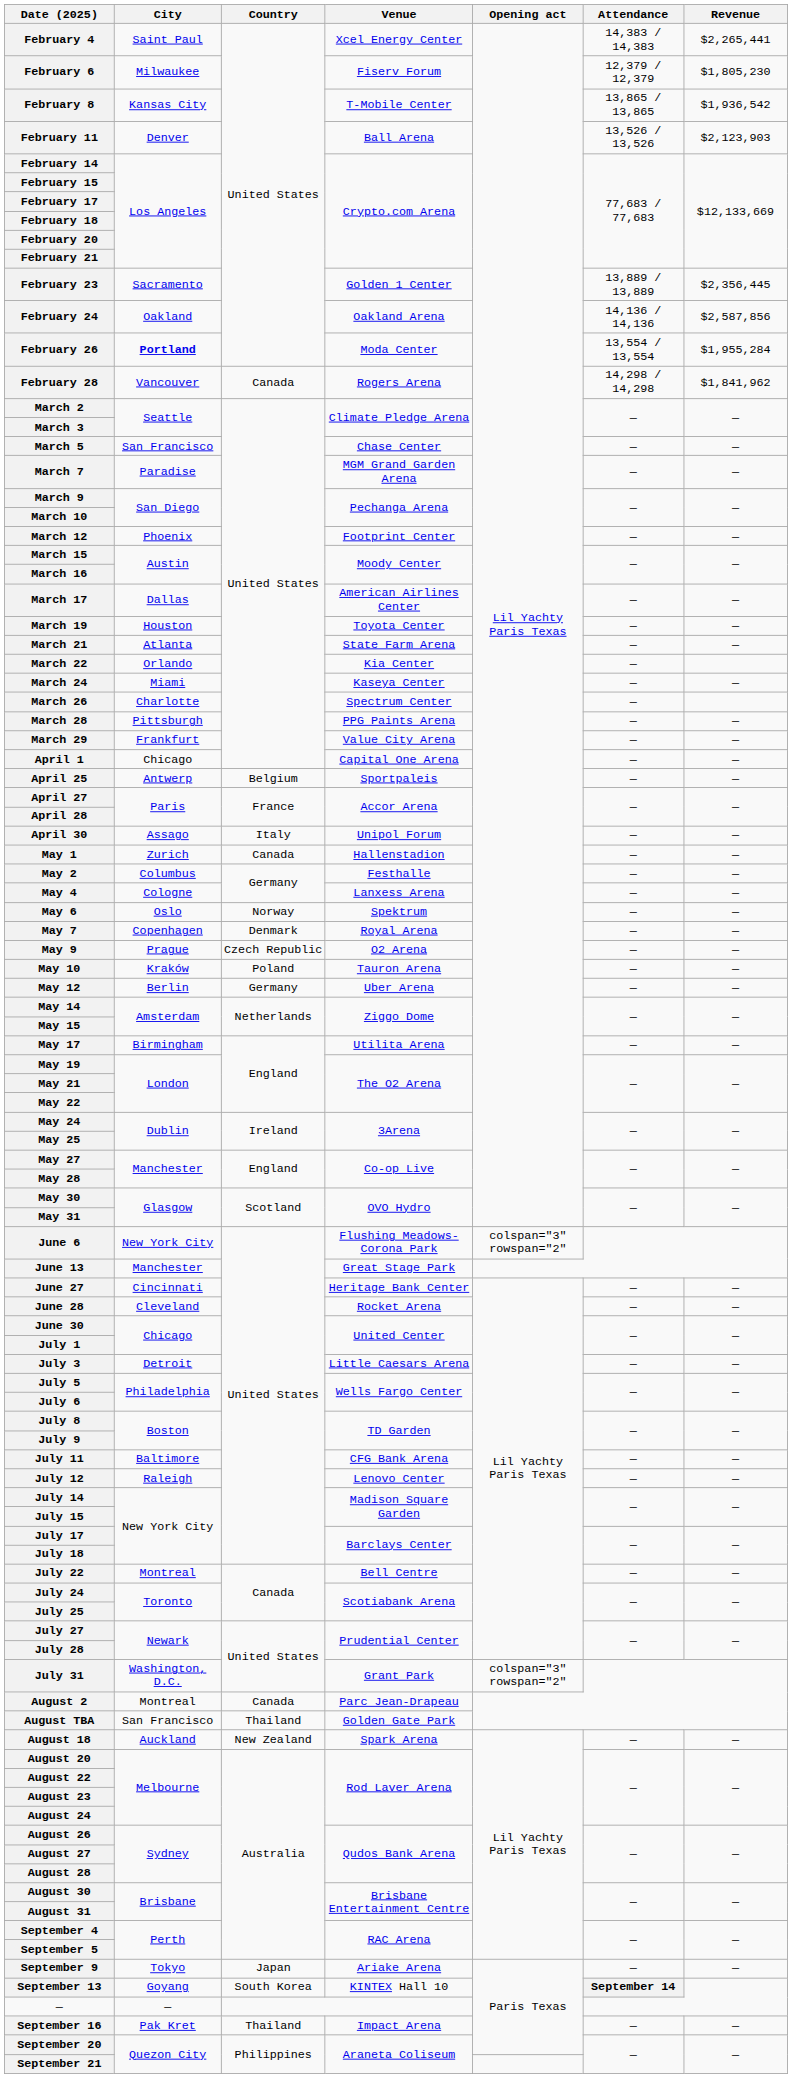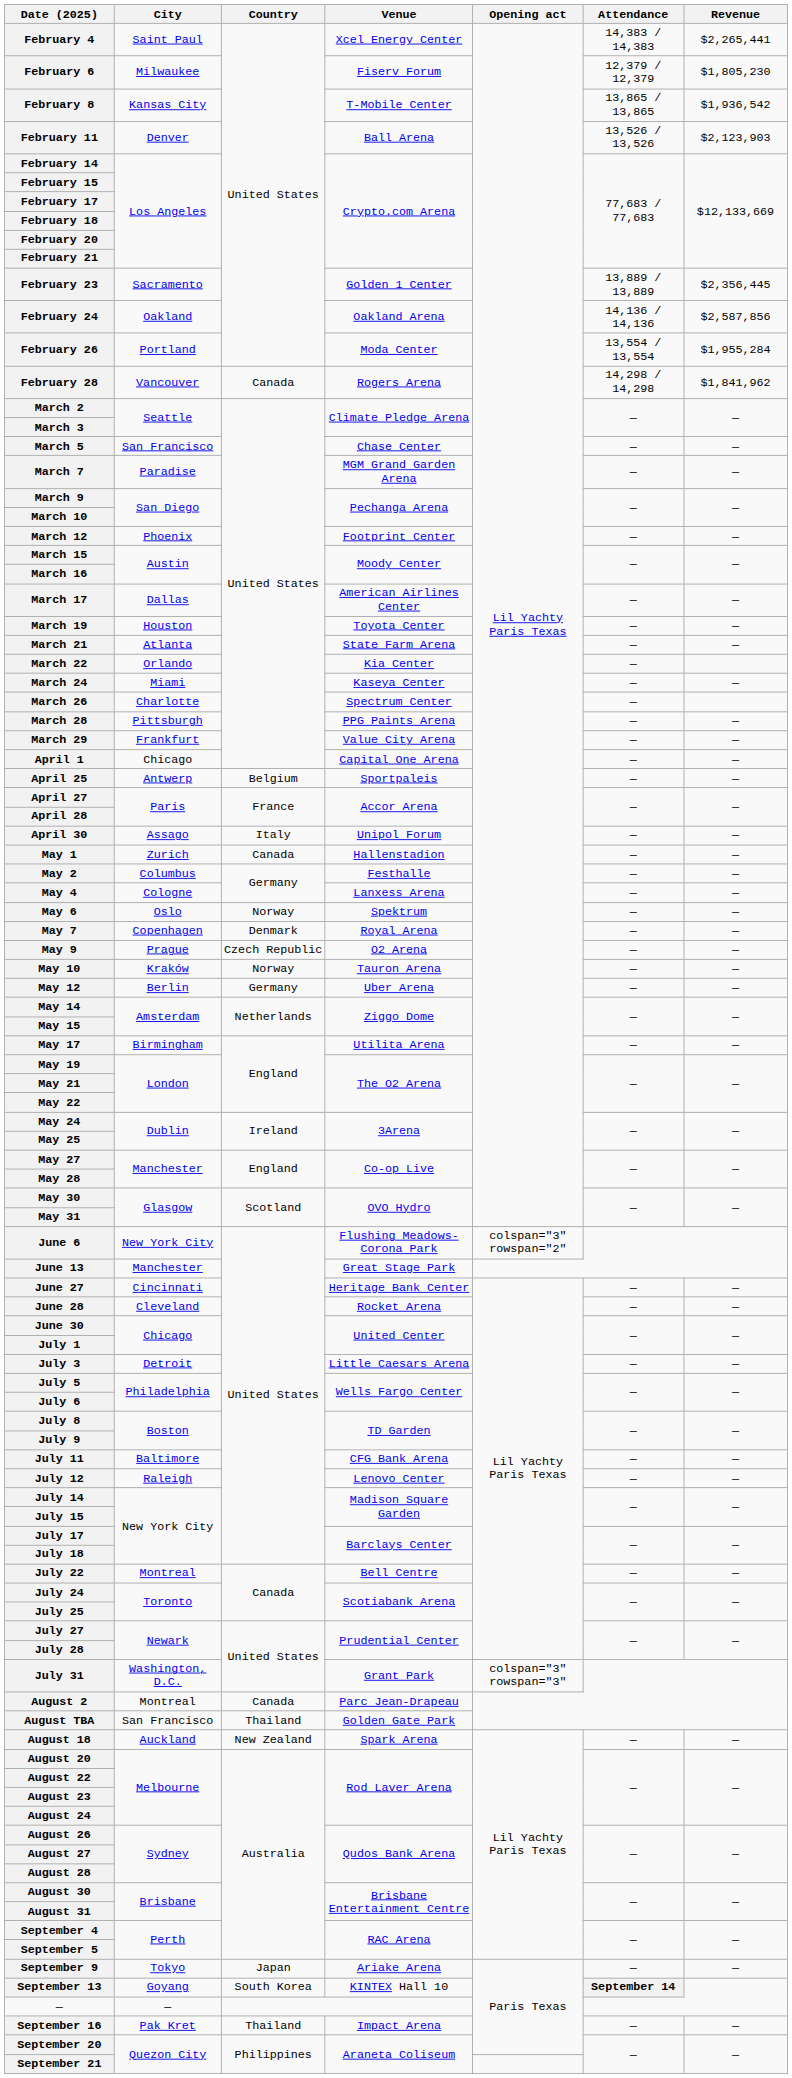February 26 | City: bold -> normal
May 10 | Country: Poland -> Norway
July 31 | Opening act: colspan="3" rowspan="2" -> colspan="3" rowspan="3"
